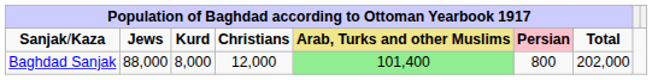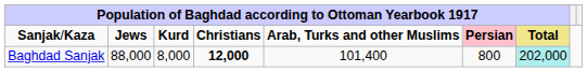Sanjak/Kaza | column 5: khaki background -> no background
Sanjak/Kaza | column 7: no background -> khaki background
Baghdad Sanjak | column 4: normal -> bold
Baghdad Sanjak | column 5: lightgreen background -> no background
Baghdad Sanjak | column 7: no background -> paleturquoise background
